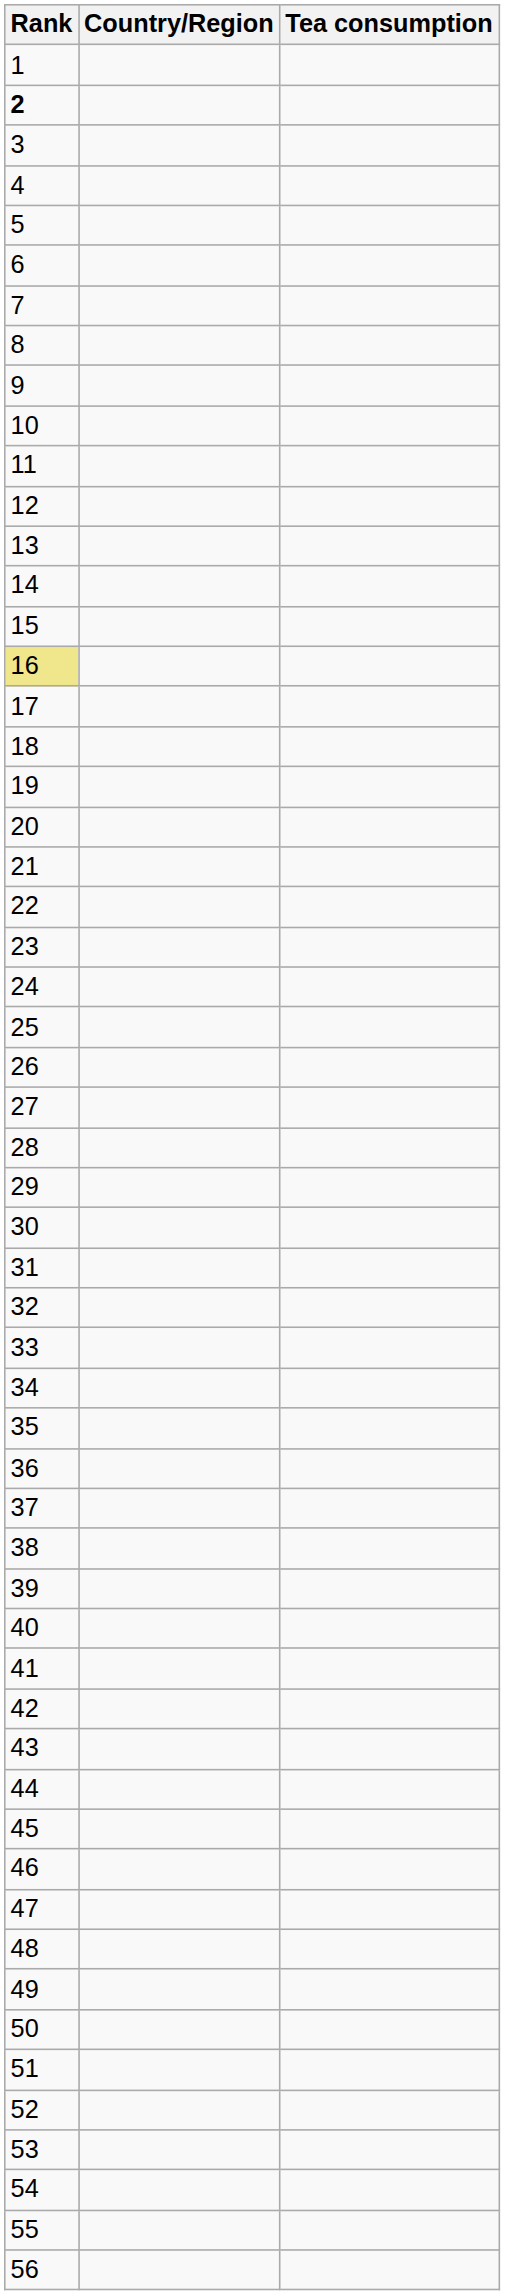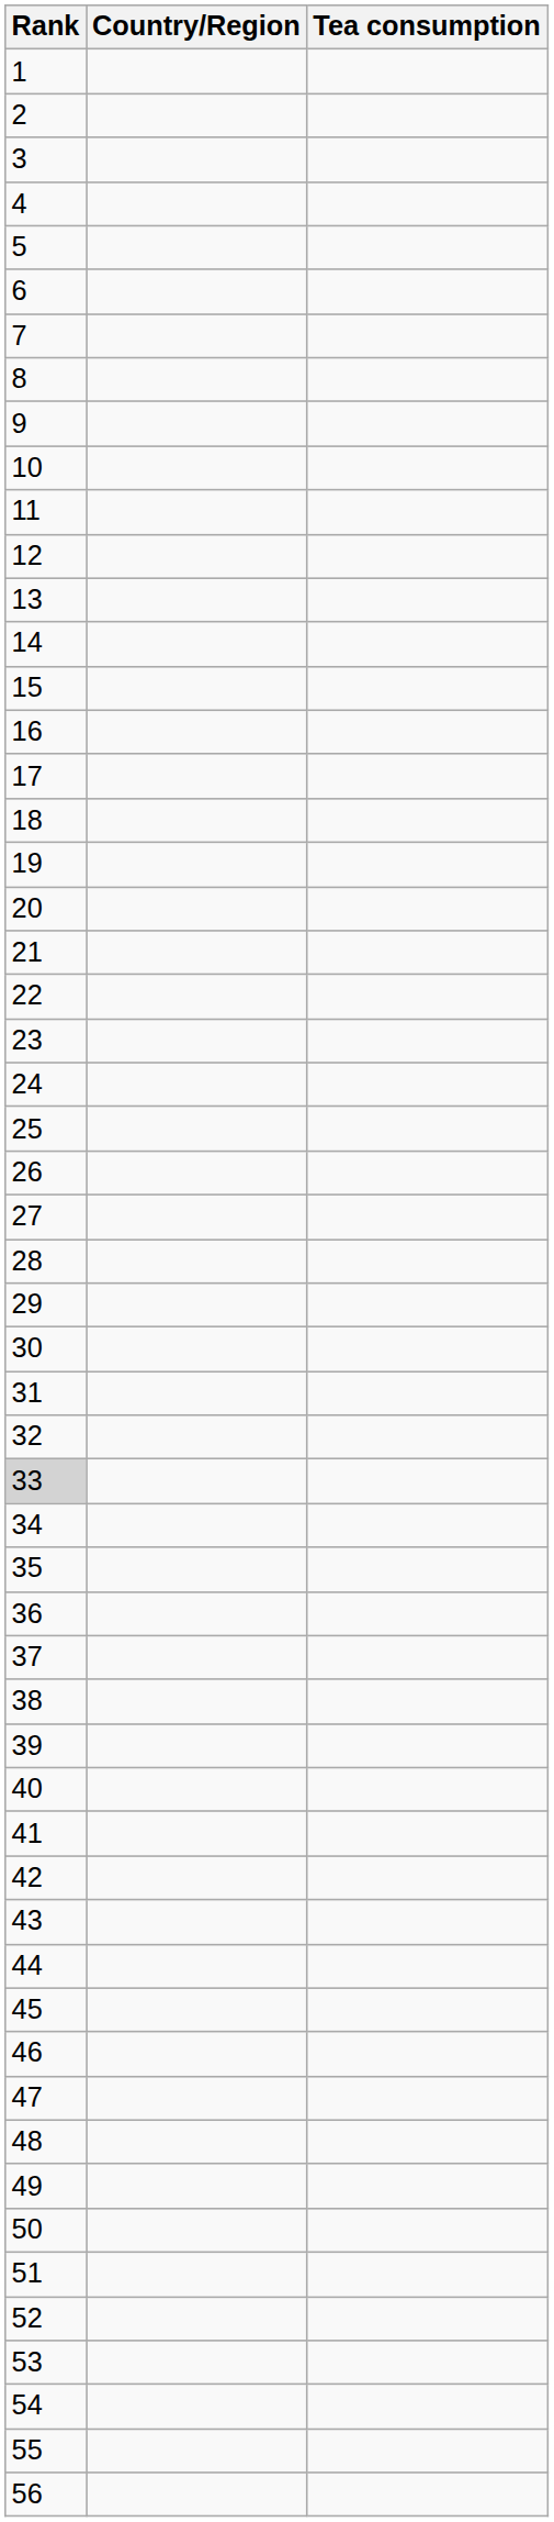2 | Rank: bold -> normal
16 | Rank: khaki background -> no background
33 | Rank: no background -> lightgrey background
